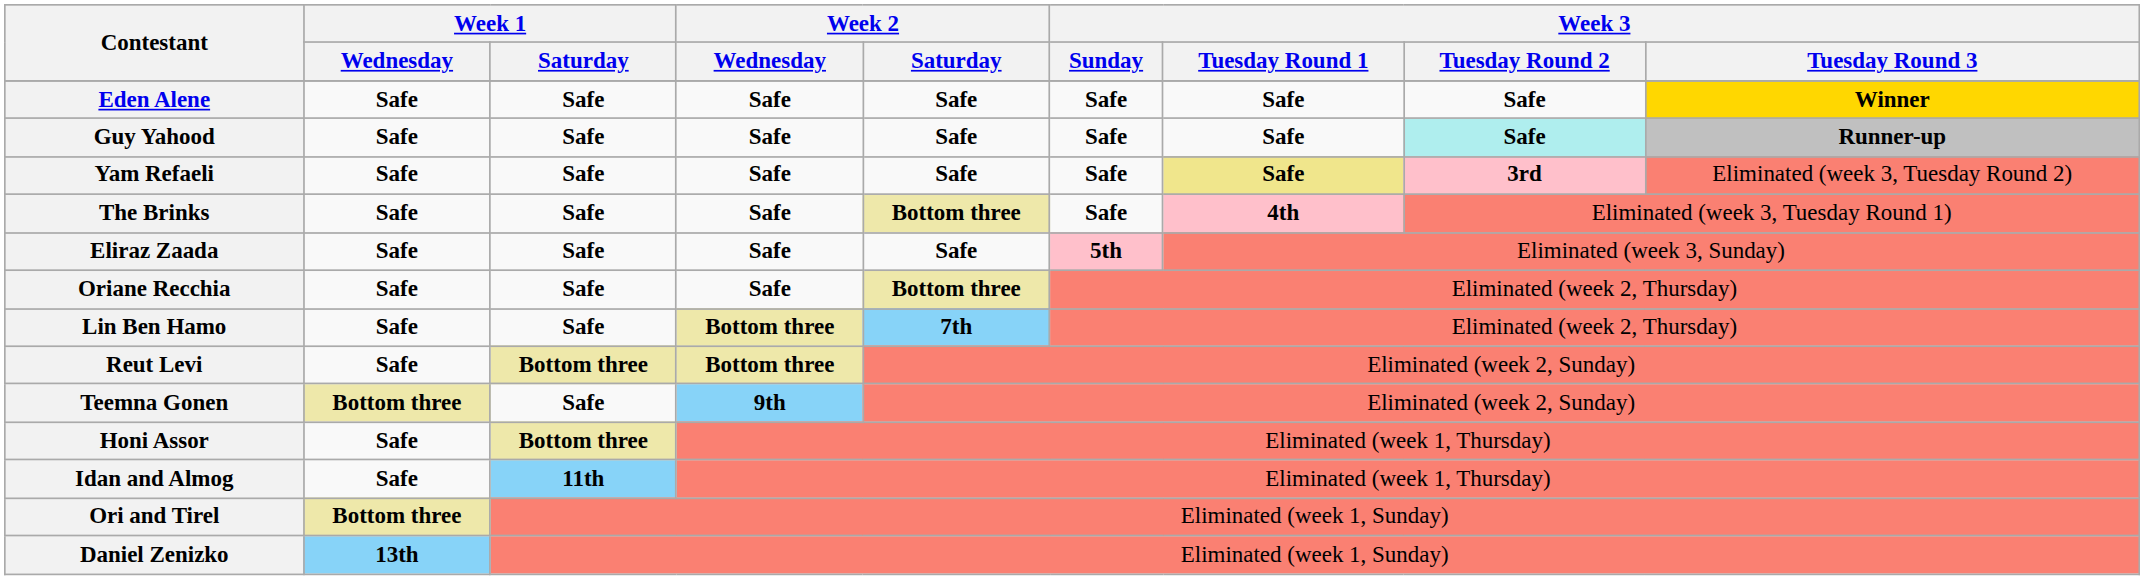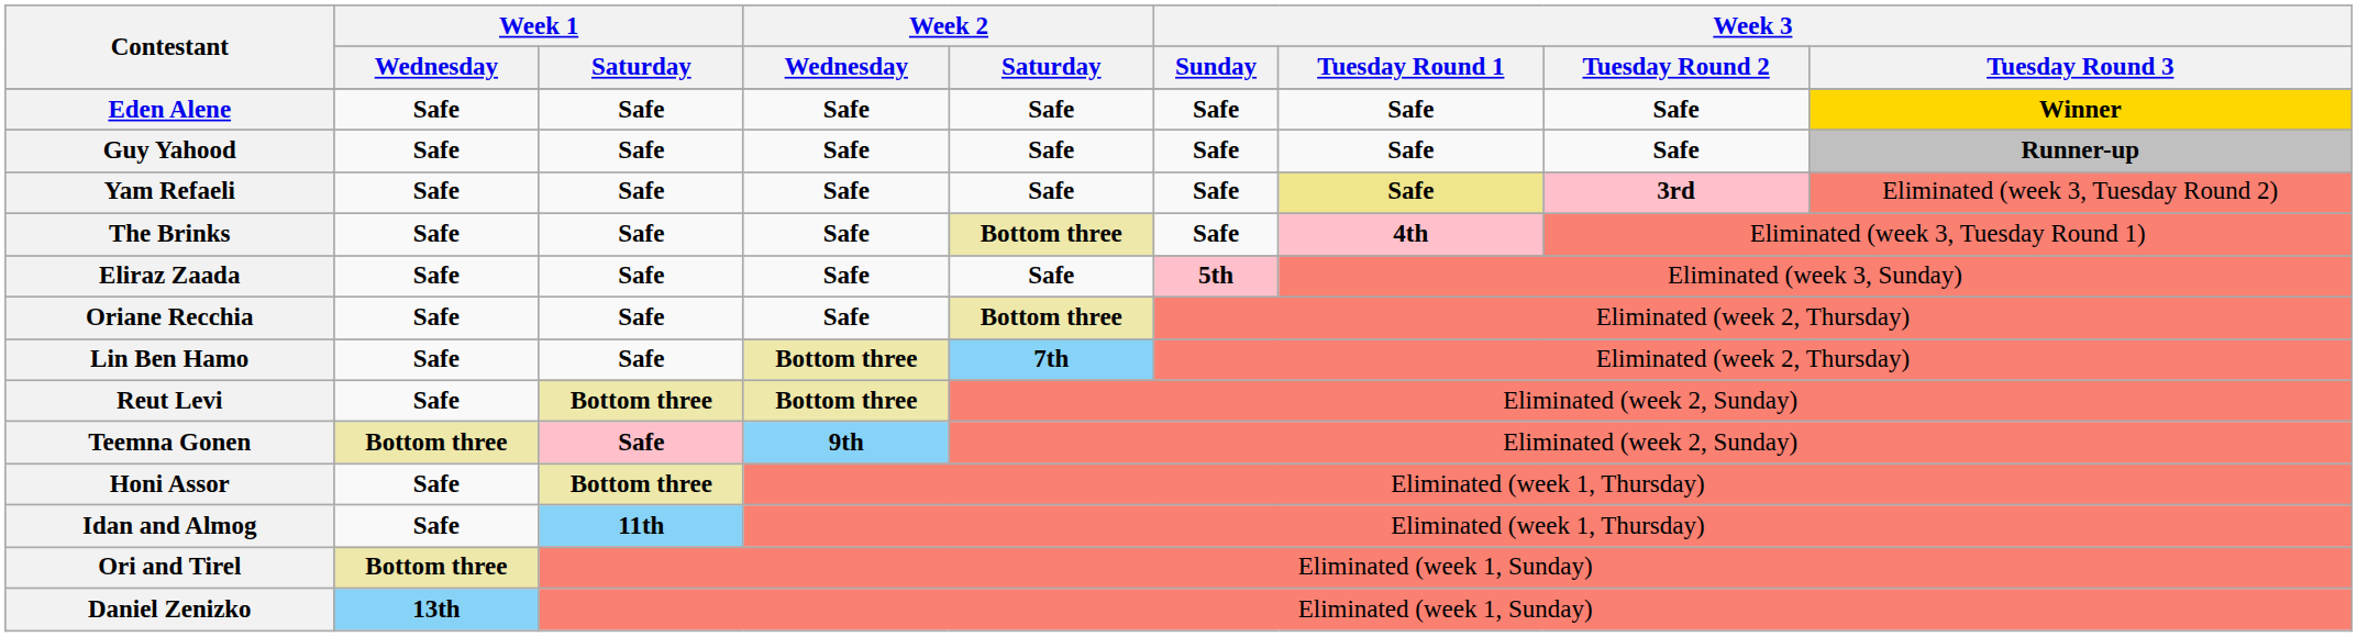Guy Yahood | Week 3 / Tuesday Round 2: paleturquoise background -> no background
Teemna Gonen | Week 1 / Saturday: no background -> pink background
